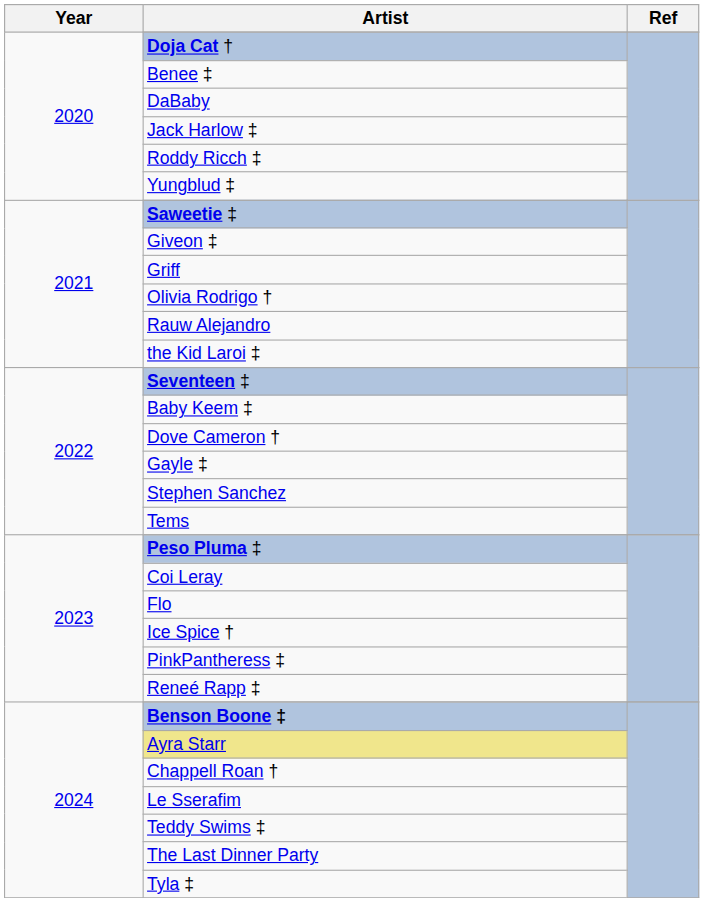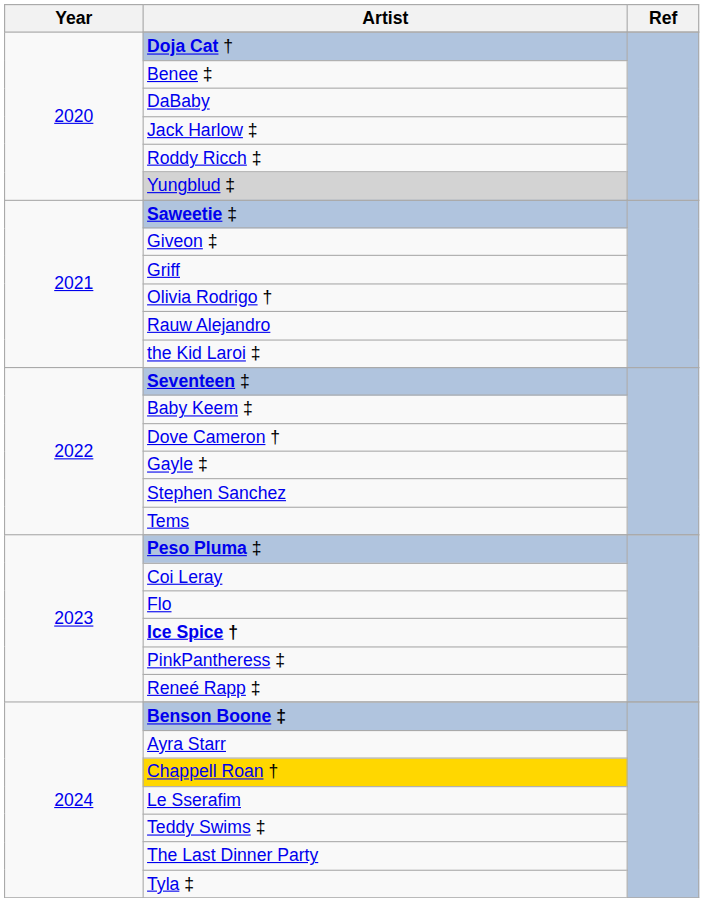Yungblud ‡ | Artist: no background -> lightgrey background
Ice Spice † | Artist: normal -> bold
Ayra Starr | Artist: khaki background -> no background
Chappell Roan † | Artist: no background -> gold background
